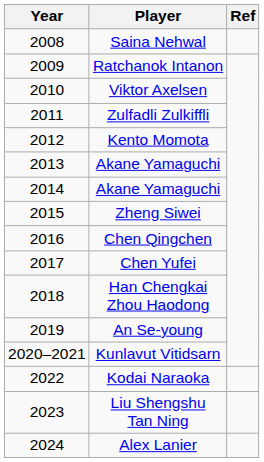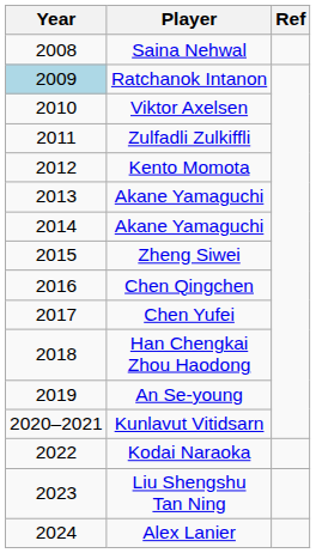Ratchanok Intanon | Year: no background -> lightblue background
